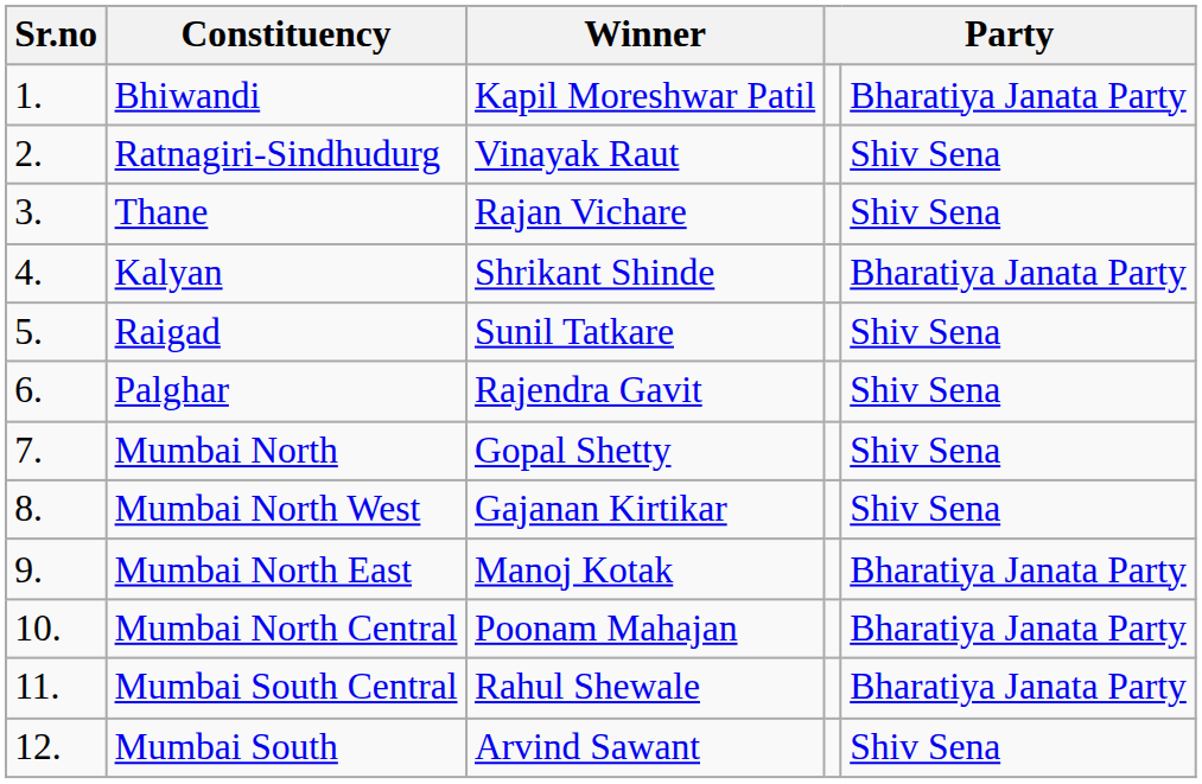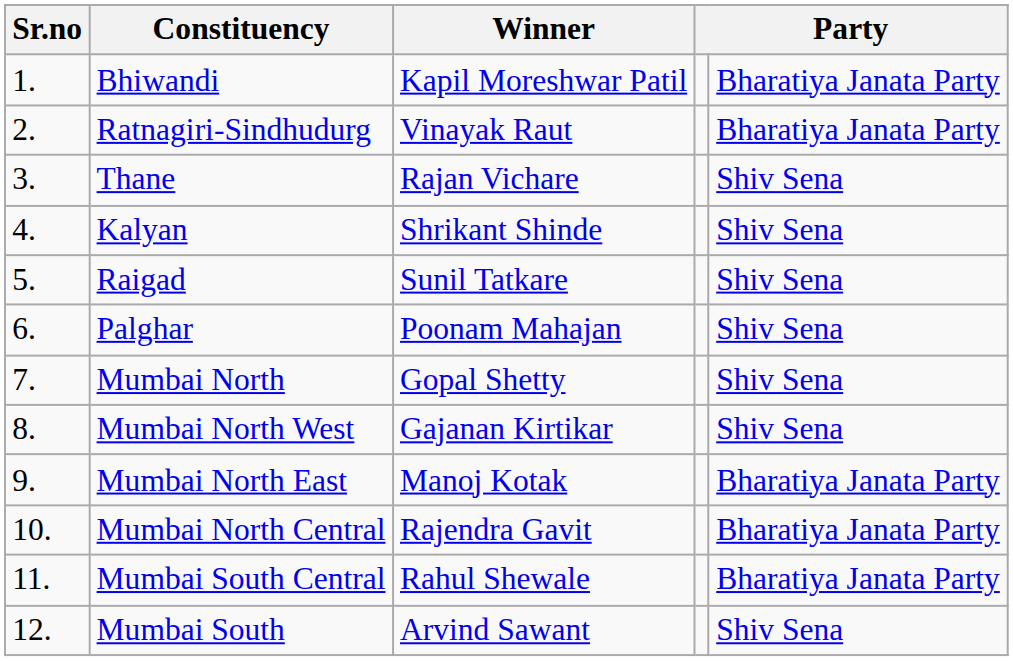Ratnagiri-Sindhudurg | column 5: Shiv Sena -> Bharatiya Janata Party
Kalyan | column 5: Bharatiya Janata Party -> Shiv Sena
Palghar | Winner: Rajendra Gavit -> Poonam Mahajan
Mumbai North Central | Winner: Poonam Mahajan -> Rajendra Gavit
